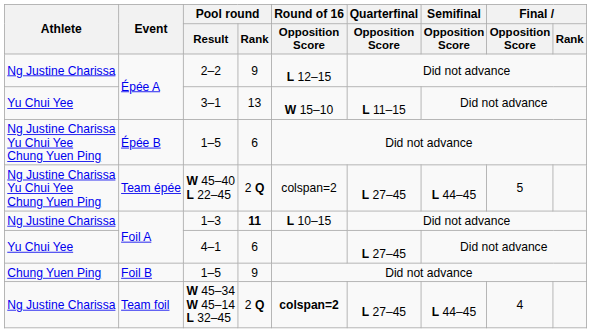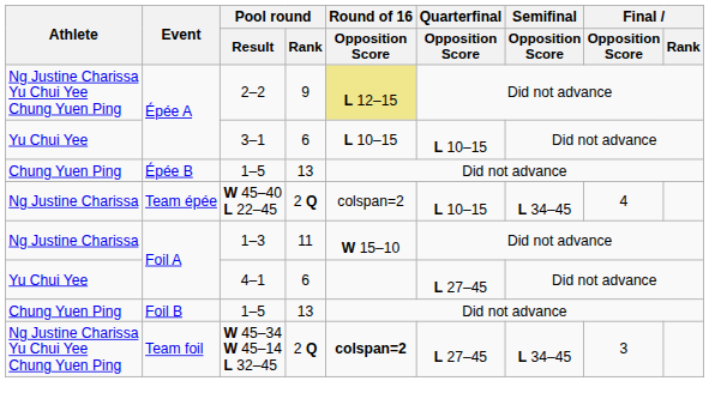2–2 | Athlete: Ng Justine Charissa -> Ng Justine Charissa Yu Chui Yee Chung Yuen Ping
2–2 | Round of 16 / Opposition Score: no background -> khaki background
3–1 | Pool round / Rank: 13 -> 6
3–1 | Round of 16 / Opposition Score: W 15–10 -> L 10–15
3–1 | Quarterfinal / Opposition Score: L 11–15 -> L 10–15
Épée B / 1–5 | Athlete: Ng Justine Charissa Yu Chui Yee Chung Yuen Ping -> Chung Yuen Ping
Épée B / 1–5 | Pool round / Rank: 6 -> 13
W 45–40 L 22–45 | Athlete: Ng Justine Charissa Yu Chui Yee Chung Yuen Ping -> Ng Justine Charissa
W 45–40 L 22–45 | Quarterfinal / Opposition Score: L 27–45 -> L 10–15
W 45–40 L 22–45 | Semifinal / Opposition Score: L 44–45 -> L 34–45
W 45–40 L 22–45 | Final / Opposition Score: 5 -> 4
1–3 | Pool round / Rank: bold -> normal
1–3 | Round of 16 / Opposition Score: L 10–15 -> W 15–10
Foil B / 1–5 | Pool round / Rank: 9 -> 13
W 45–34 W 45–14 L 32–45 | Athlete: Ng Justine Charissa -> Ng Justine Charissa Yu Chui Yee Chung Yuen Ping
W 45–34 W 45–14 L 32–45 | Semifinal / Opposition Score: L 44–45 -> L 34–45
W 45–34 W 45–14 L 32–45 | Final / Opposition Score: 4 -> 3
